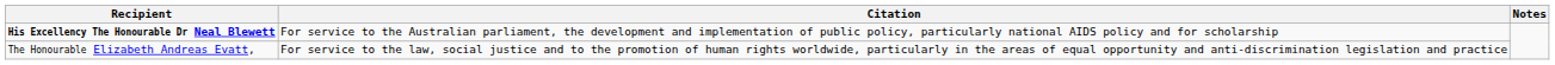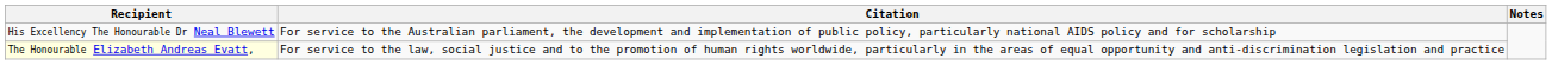His Excellency The Honourable Dr Neal Blewett | Recipient: bold -> normal
The Honourable Elizabeth Andreas Evatt, | Recipient: no background -> lightyellow background
